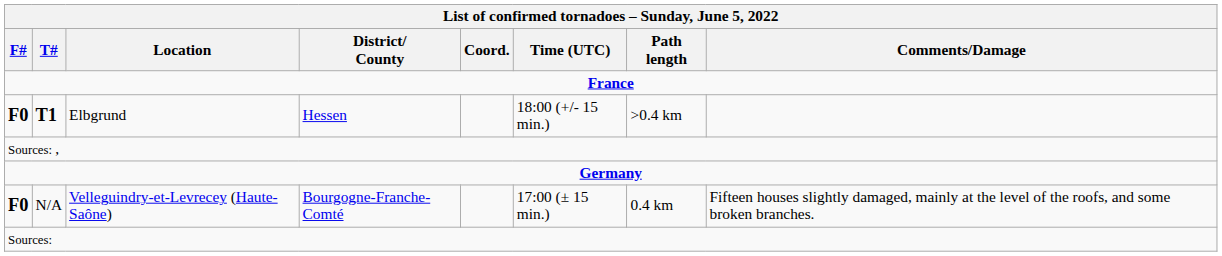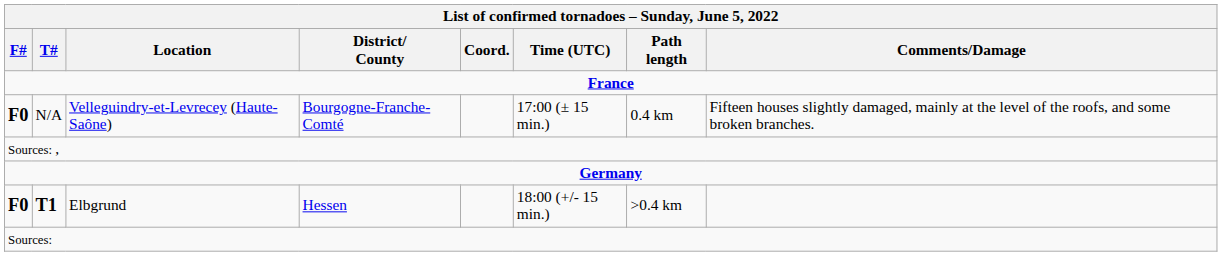rows swapped: N/A <-> T1
